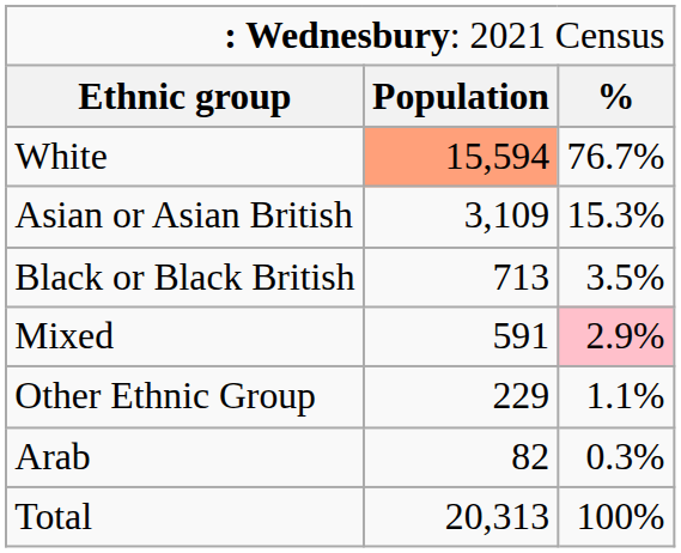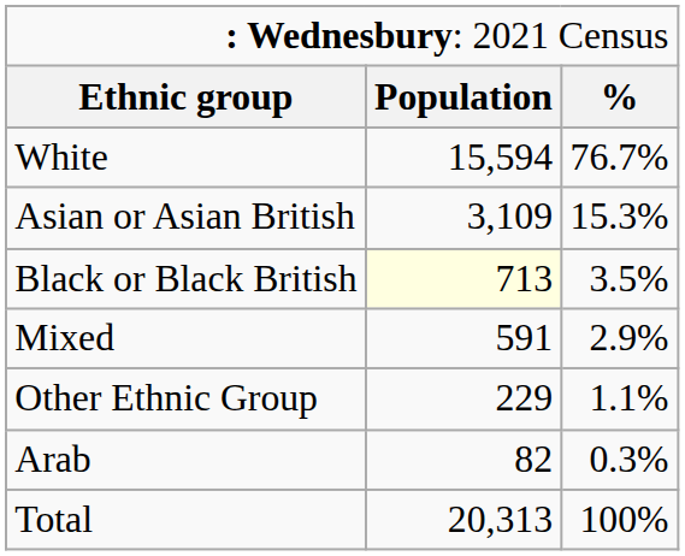White | column 2: lightsalmon background -> no background
Black or Black British | column 2: no background -> lightyellow background
Mixed | column 3: pink background -> no background
